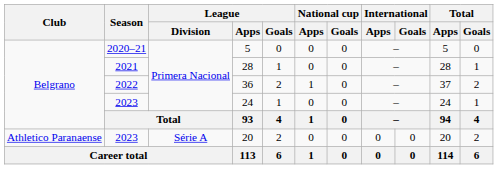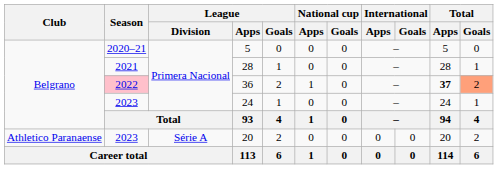36 | Season: no background -> pink background
36 | Total / Apps: normal -> bold
36 | Total / Goals: no background -> lightsalmon background
